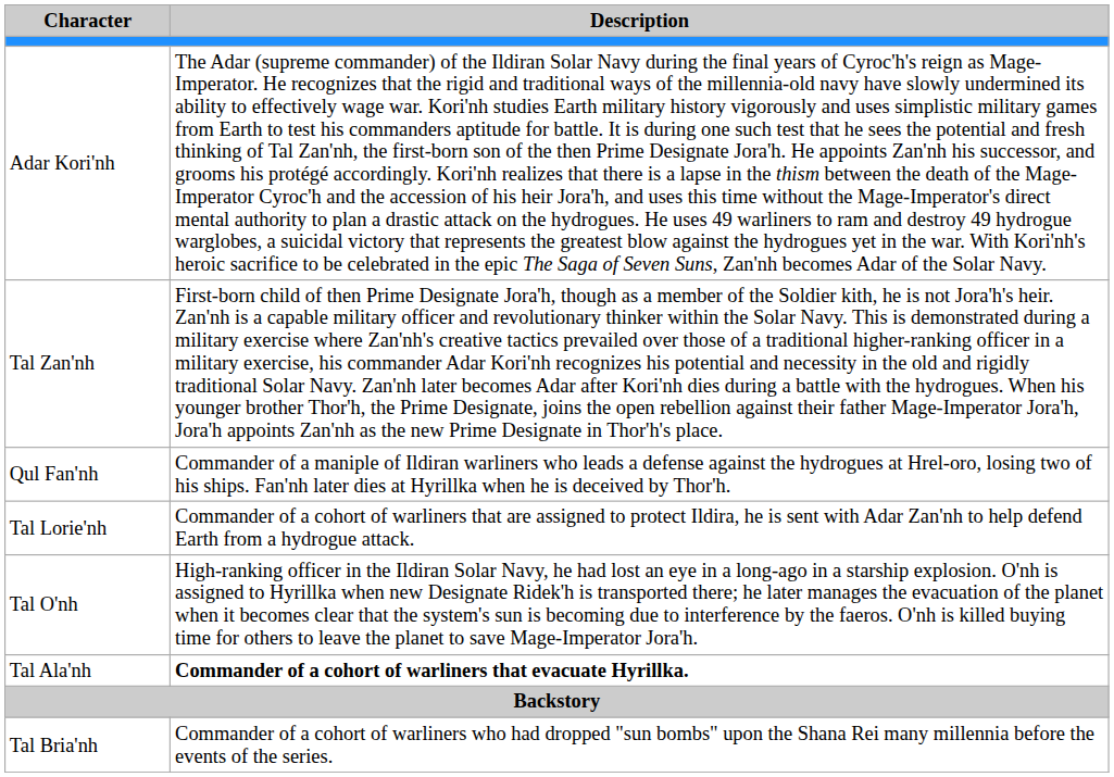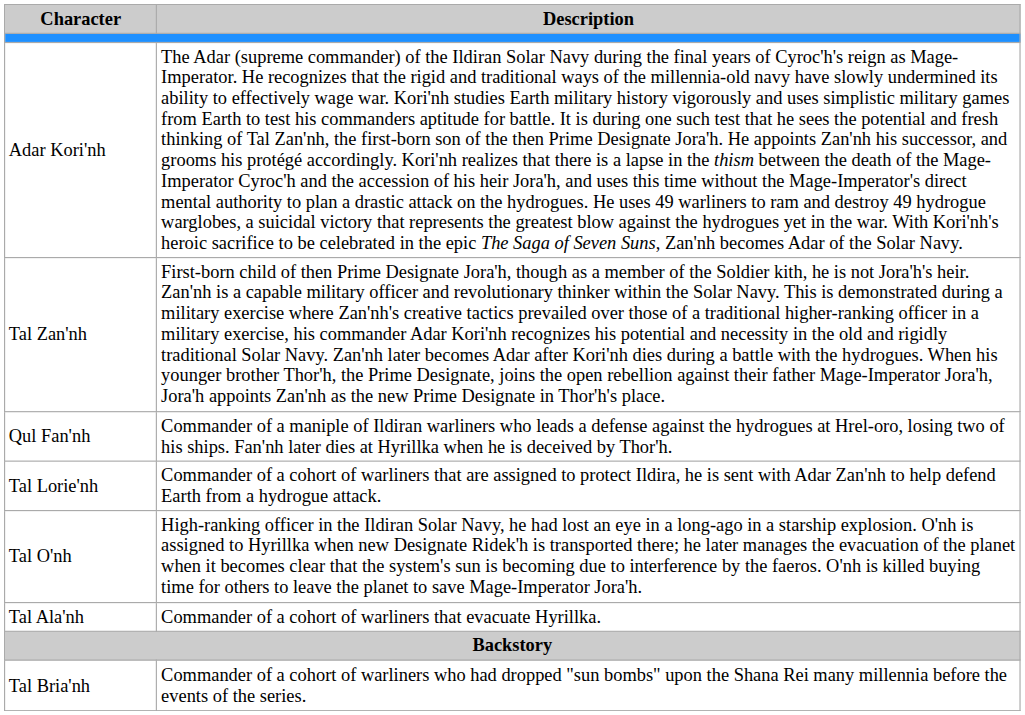Tal Ala'nh | Description: bold -> normal
